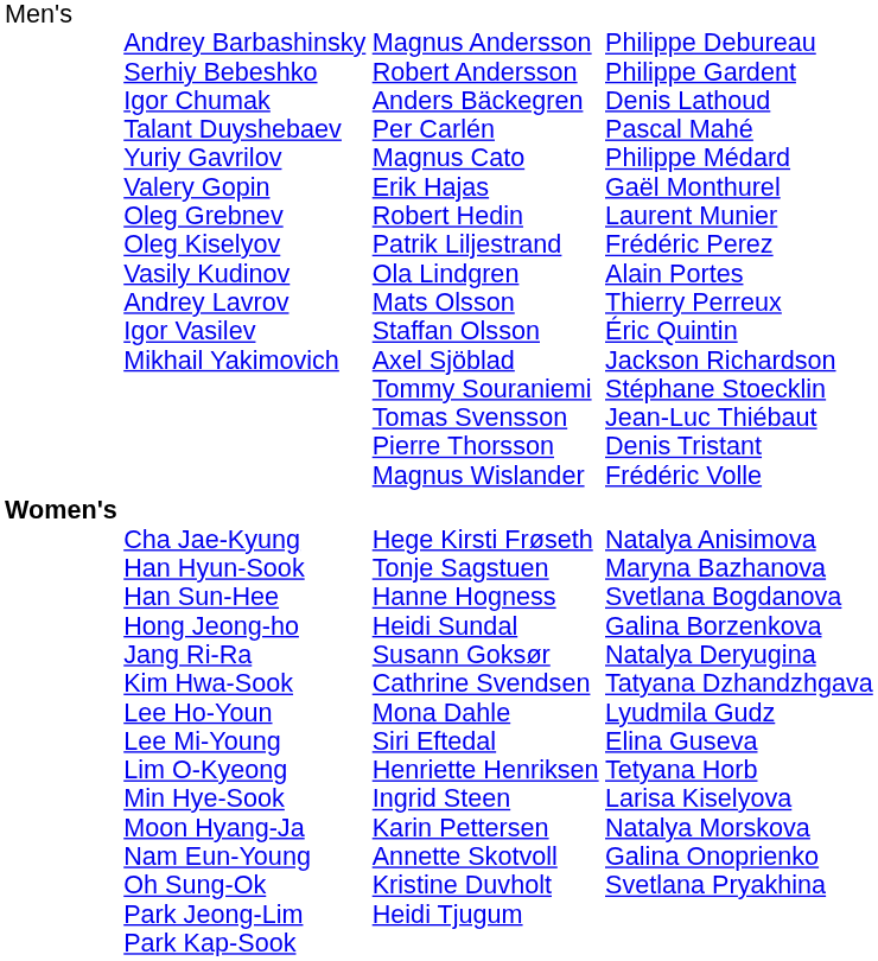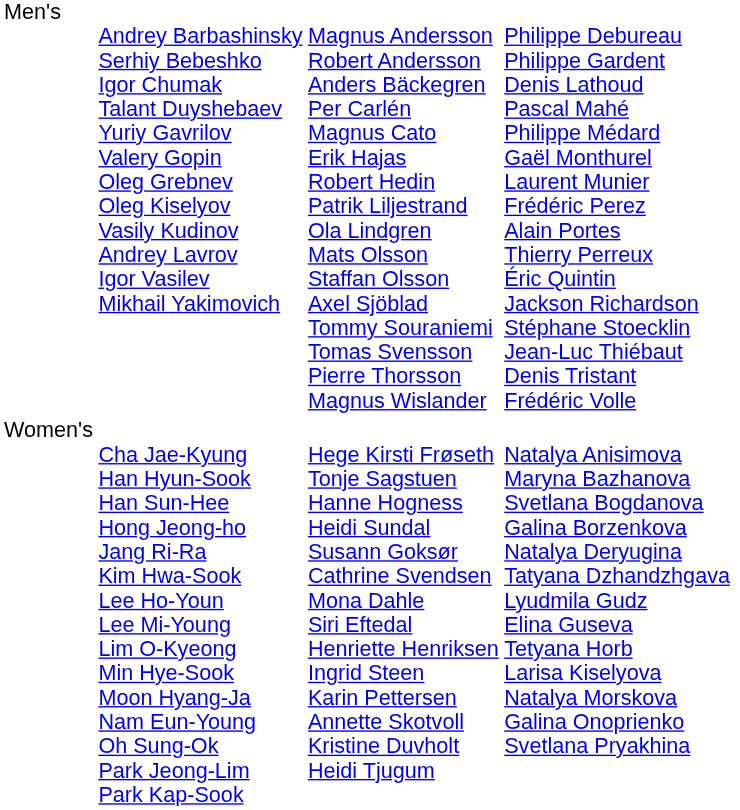Women's | column 1: bold -> normal
